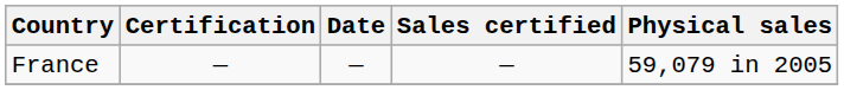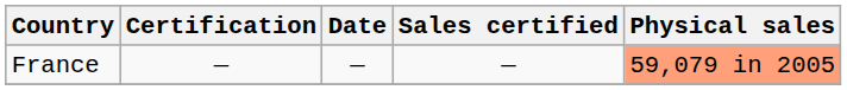France | Physical sales: no background -> lightsalmon background
